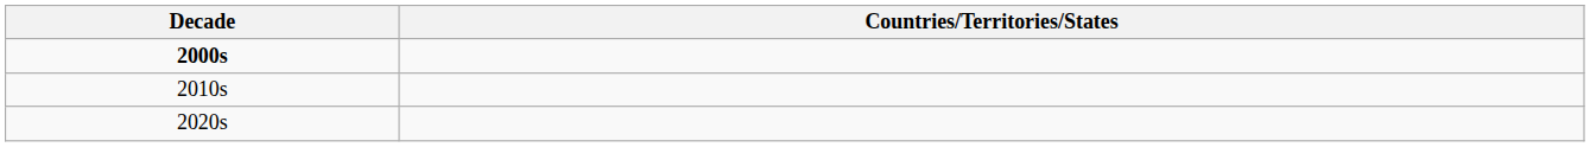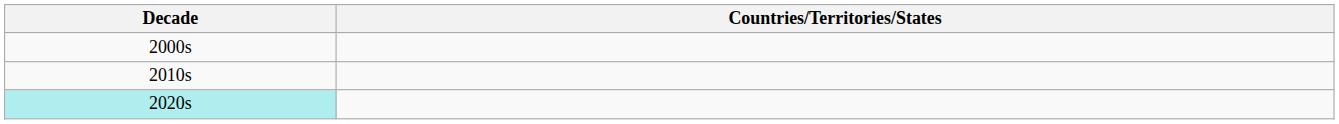2000s | Decade: bold -> normal
2020s | Decade: no background -> paleturquoise background
